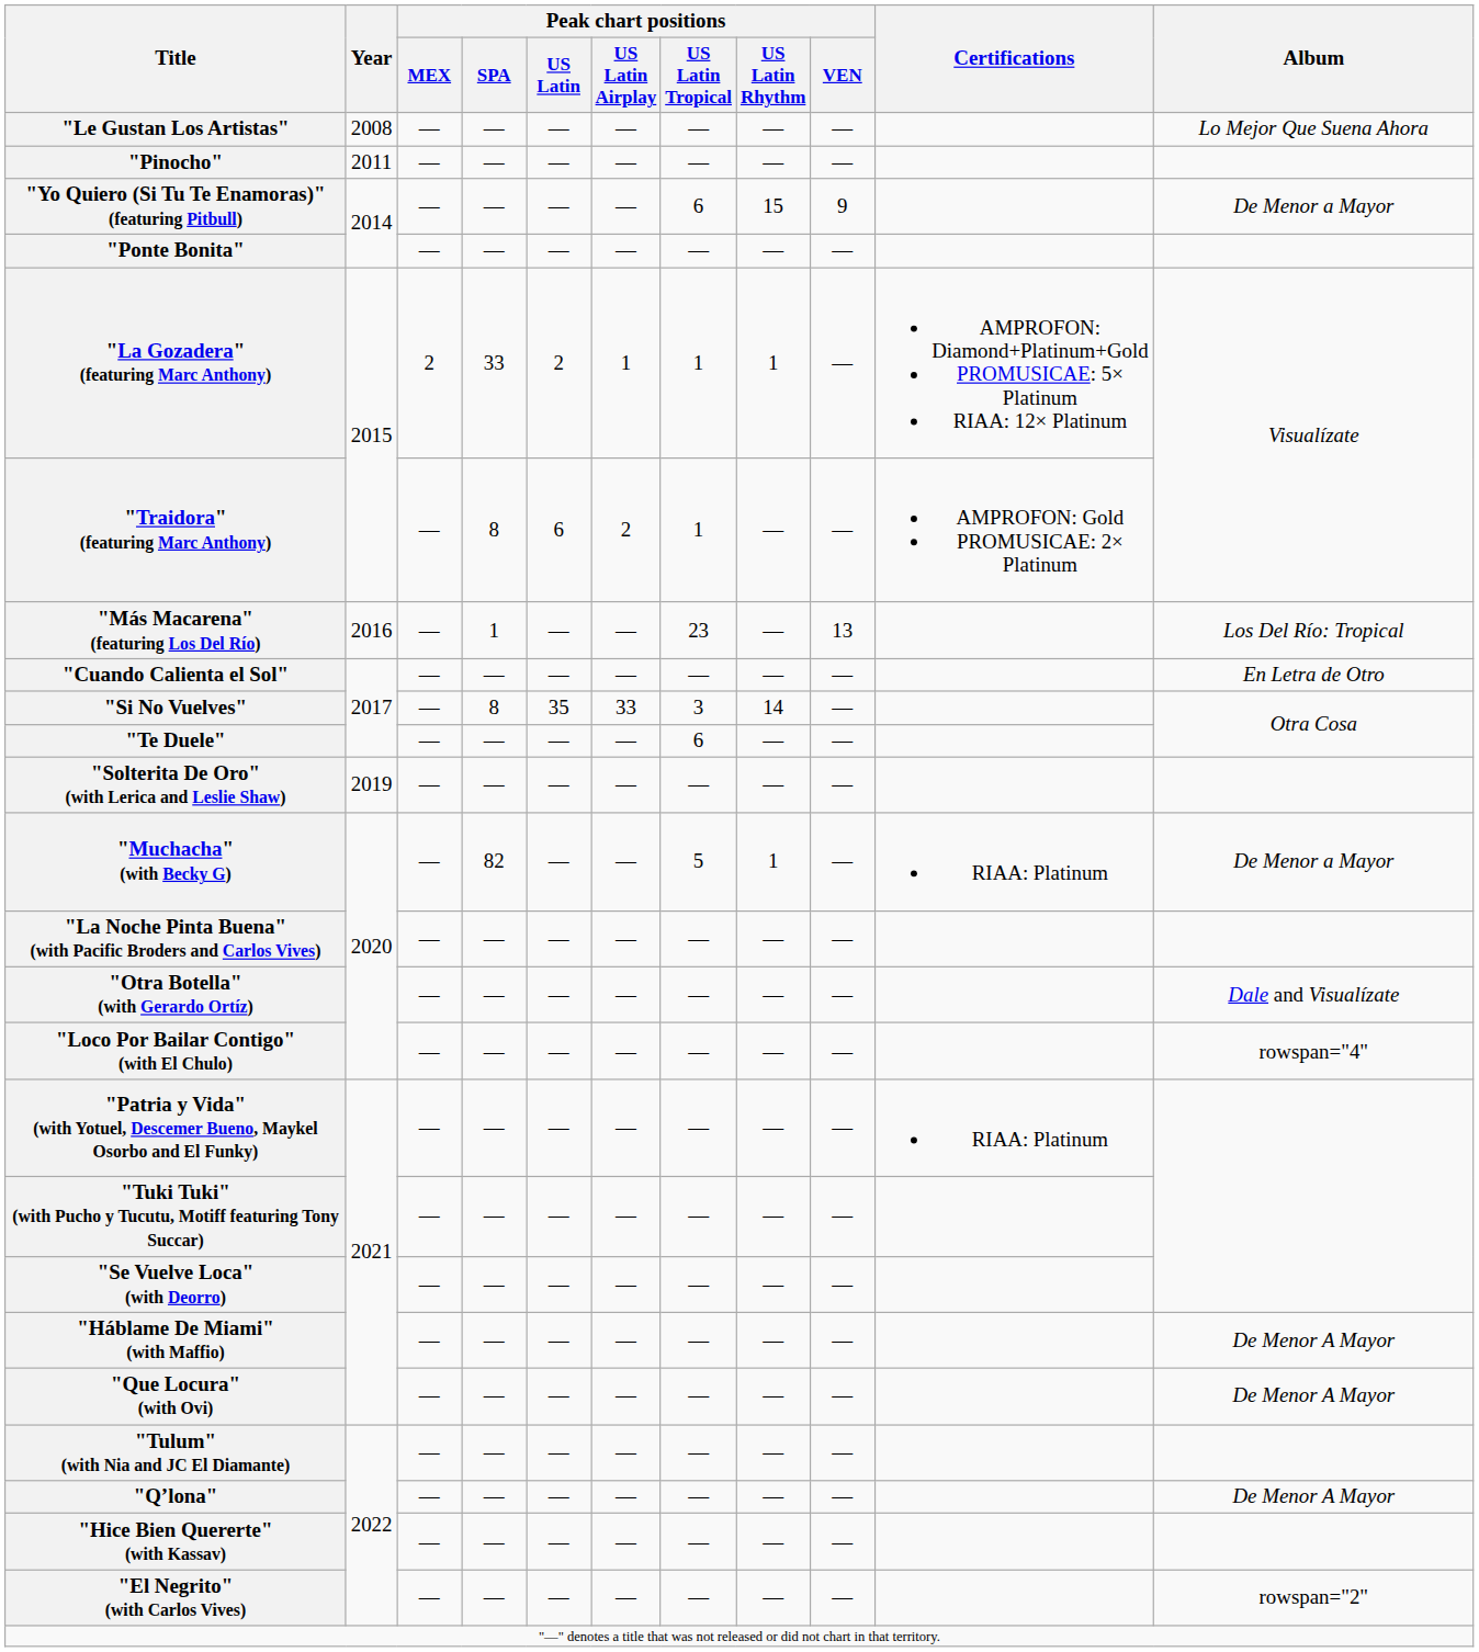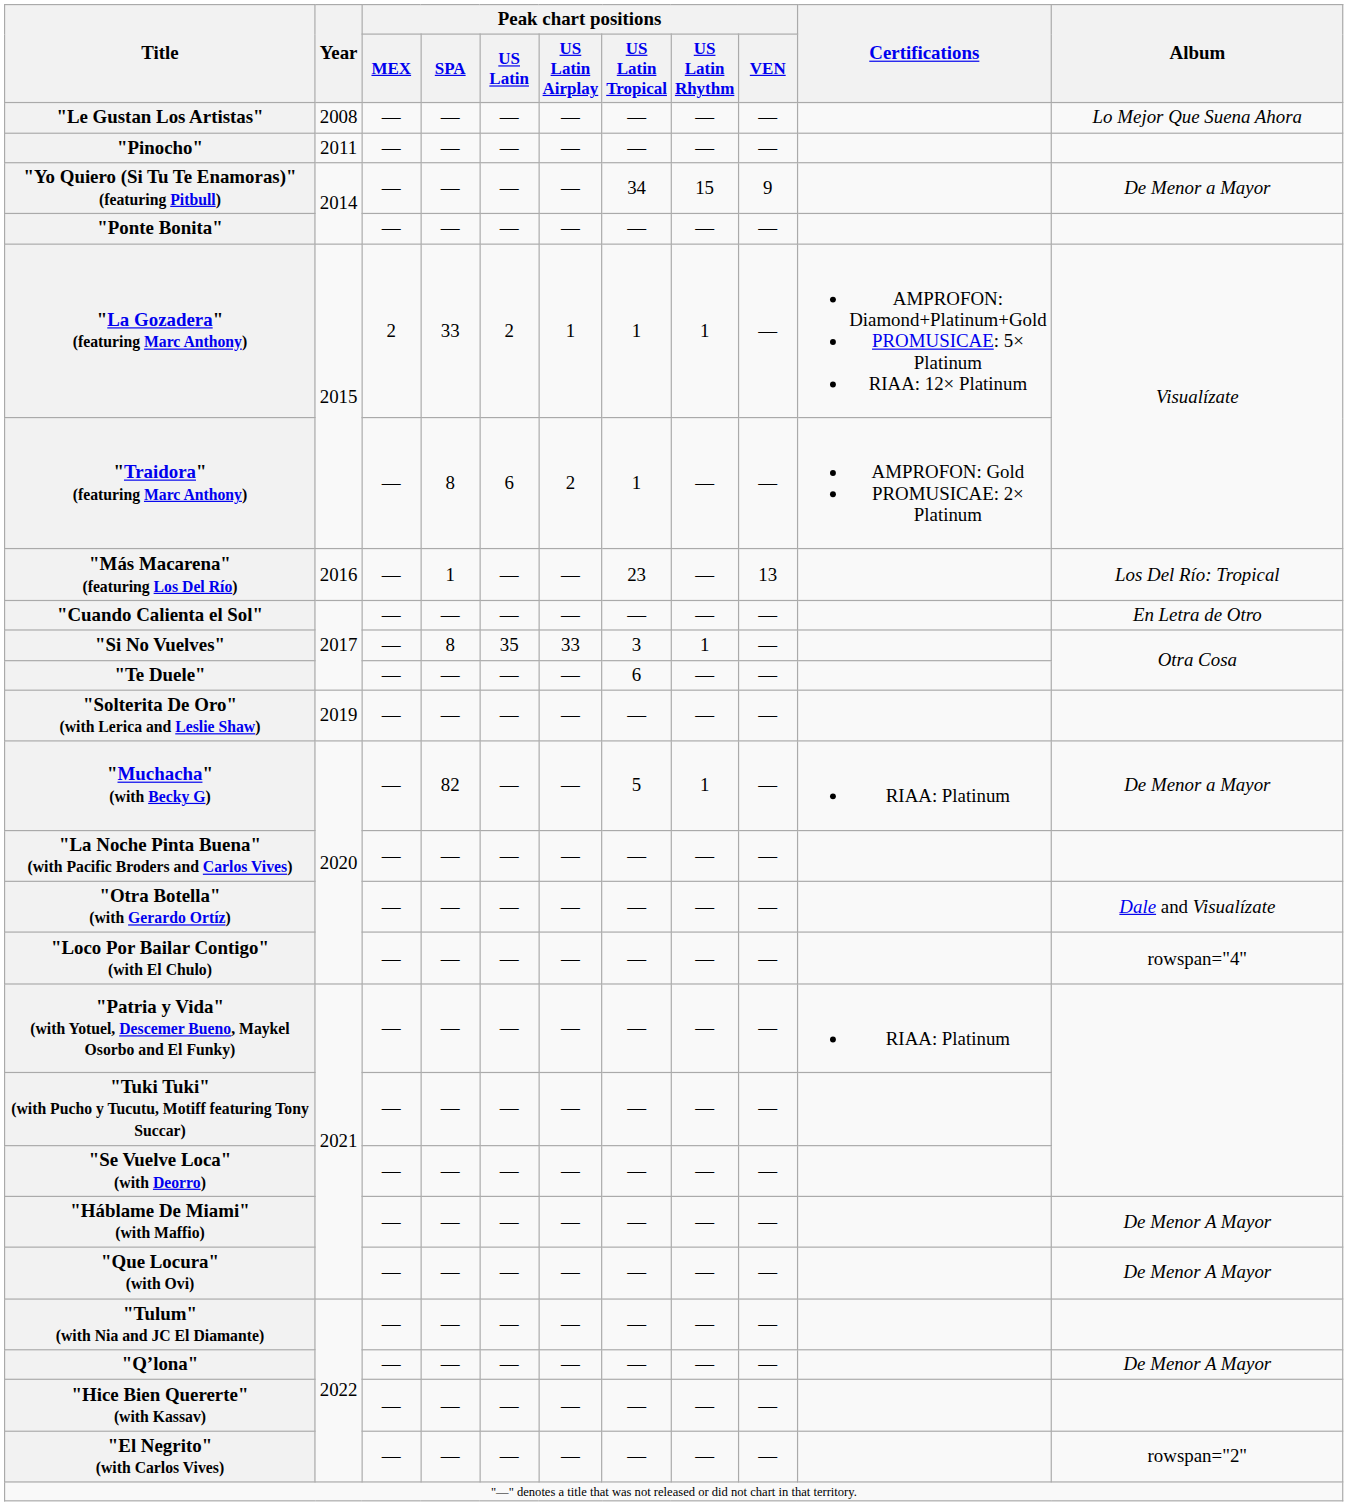"Yo Quiero (Si Tu Te Enamoras)" (featuring Pitbull) | Peak chart positions / US Latin Tropical: 6 -> 34
"Si No Vuelves" | Peak chart positions / US Latin Rhythm: 14 -> 1
